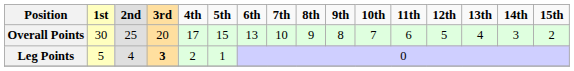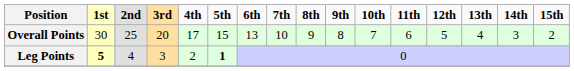Leg Points | 1st: normal -> bold
Leg Points | 3rd: bold -> normal
Leg Points | 5th: normal -> bold
